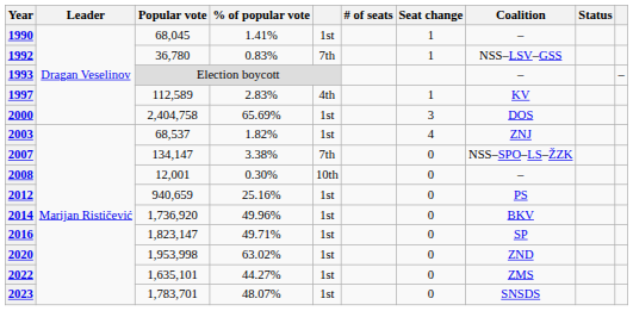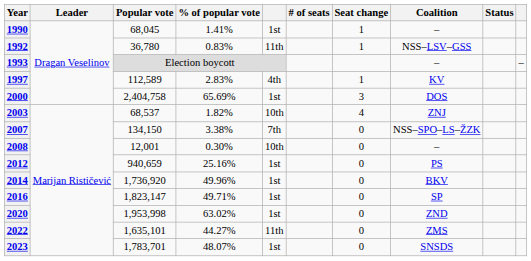1992 | column 5: 7th -> 11th
2003 | column 5: 1st -> 10th
2007 | Popular vote: 134,147 -> 134,150
2022 | column 5: 1st -> 11th
